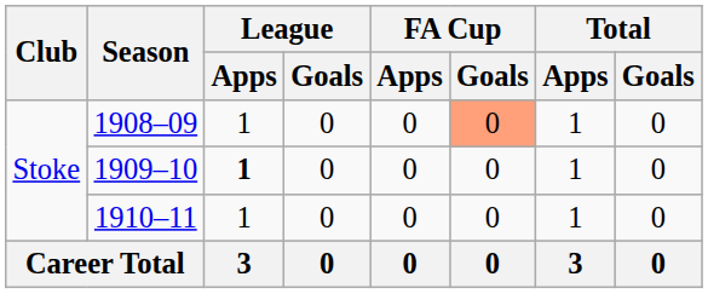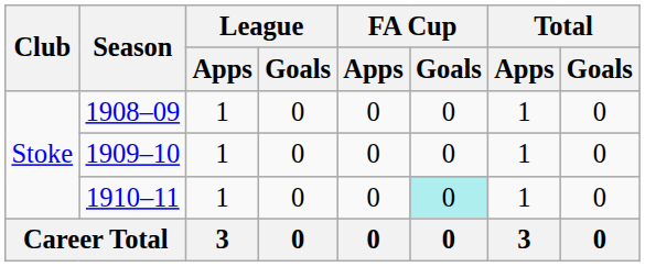1908–09 | FA Cup / Goals: lightsalmon background -> no background
1909–10 | League / Apps: bold -> normal
1910–11 | FA Cup / Goals: no background -> paleturquoise background
